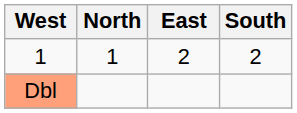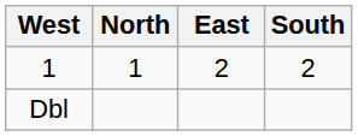Dbl | West: lightsalmon background -> no background
